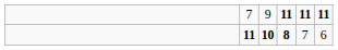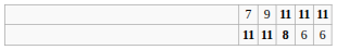row 2 | column 3: 10 -> 11
row 2 | column 5: 7 -> 6
